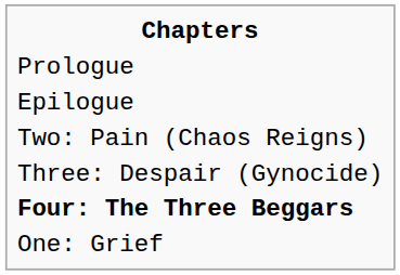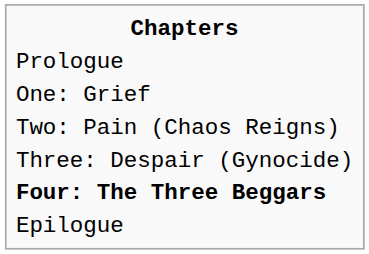row 3 | column 1: Epilogue -> One: Grief
row 7 | column 1: One: Grief -> Epilogue
